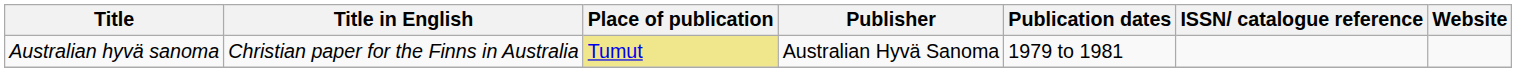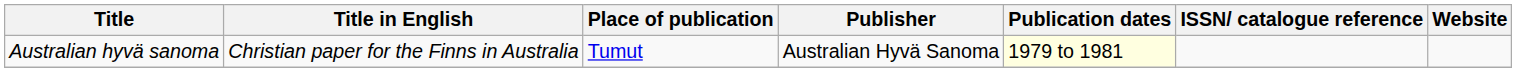Australian hyvä sanoma | Place of publication: khaki background -> no background
Australian hyvä sanoma | Publication dates: no background -> lightyellow background
